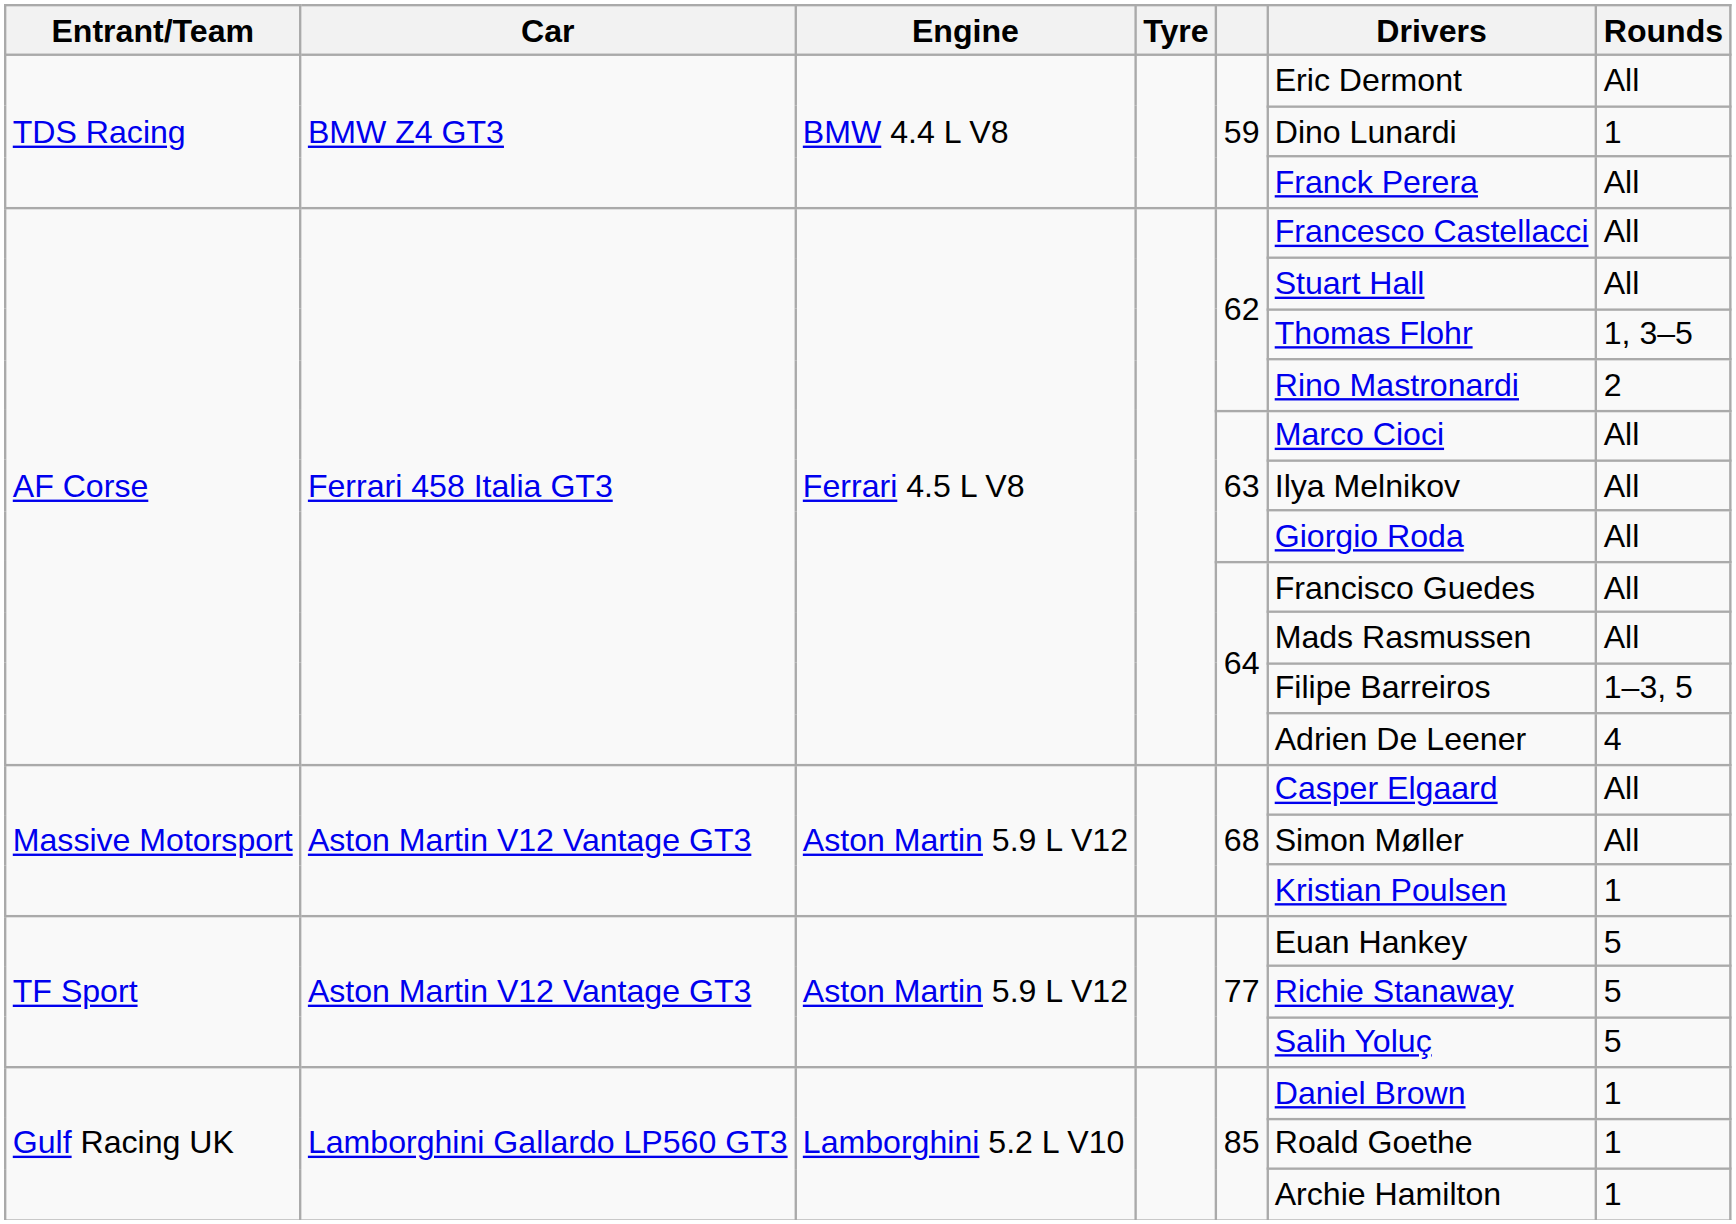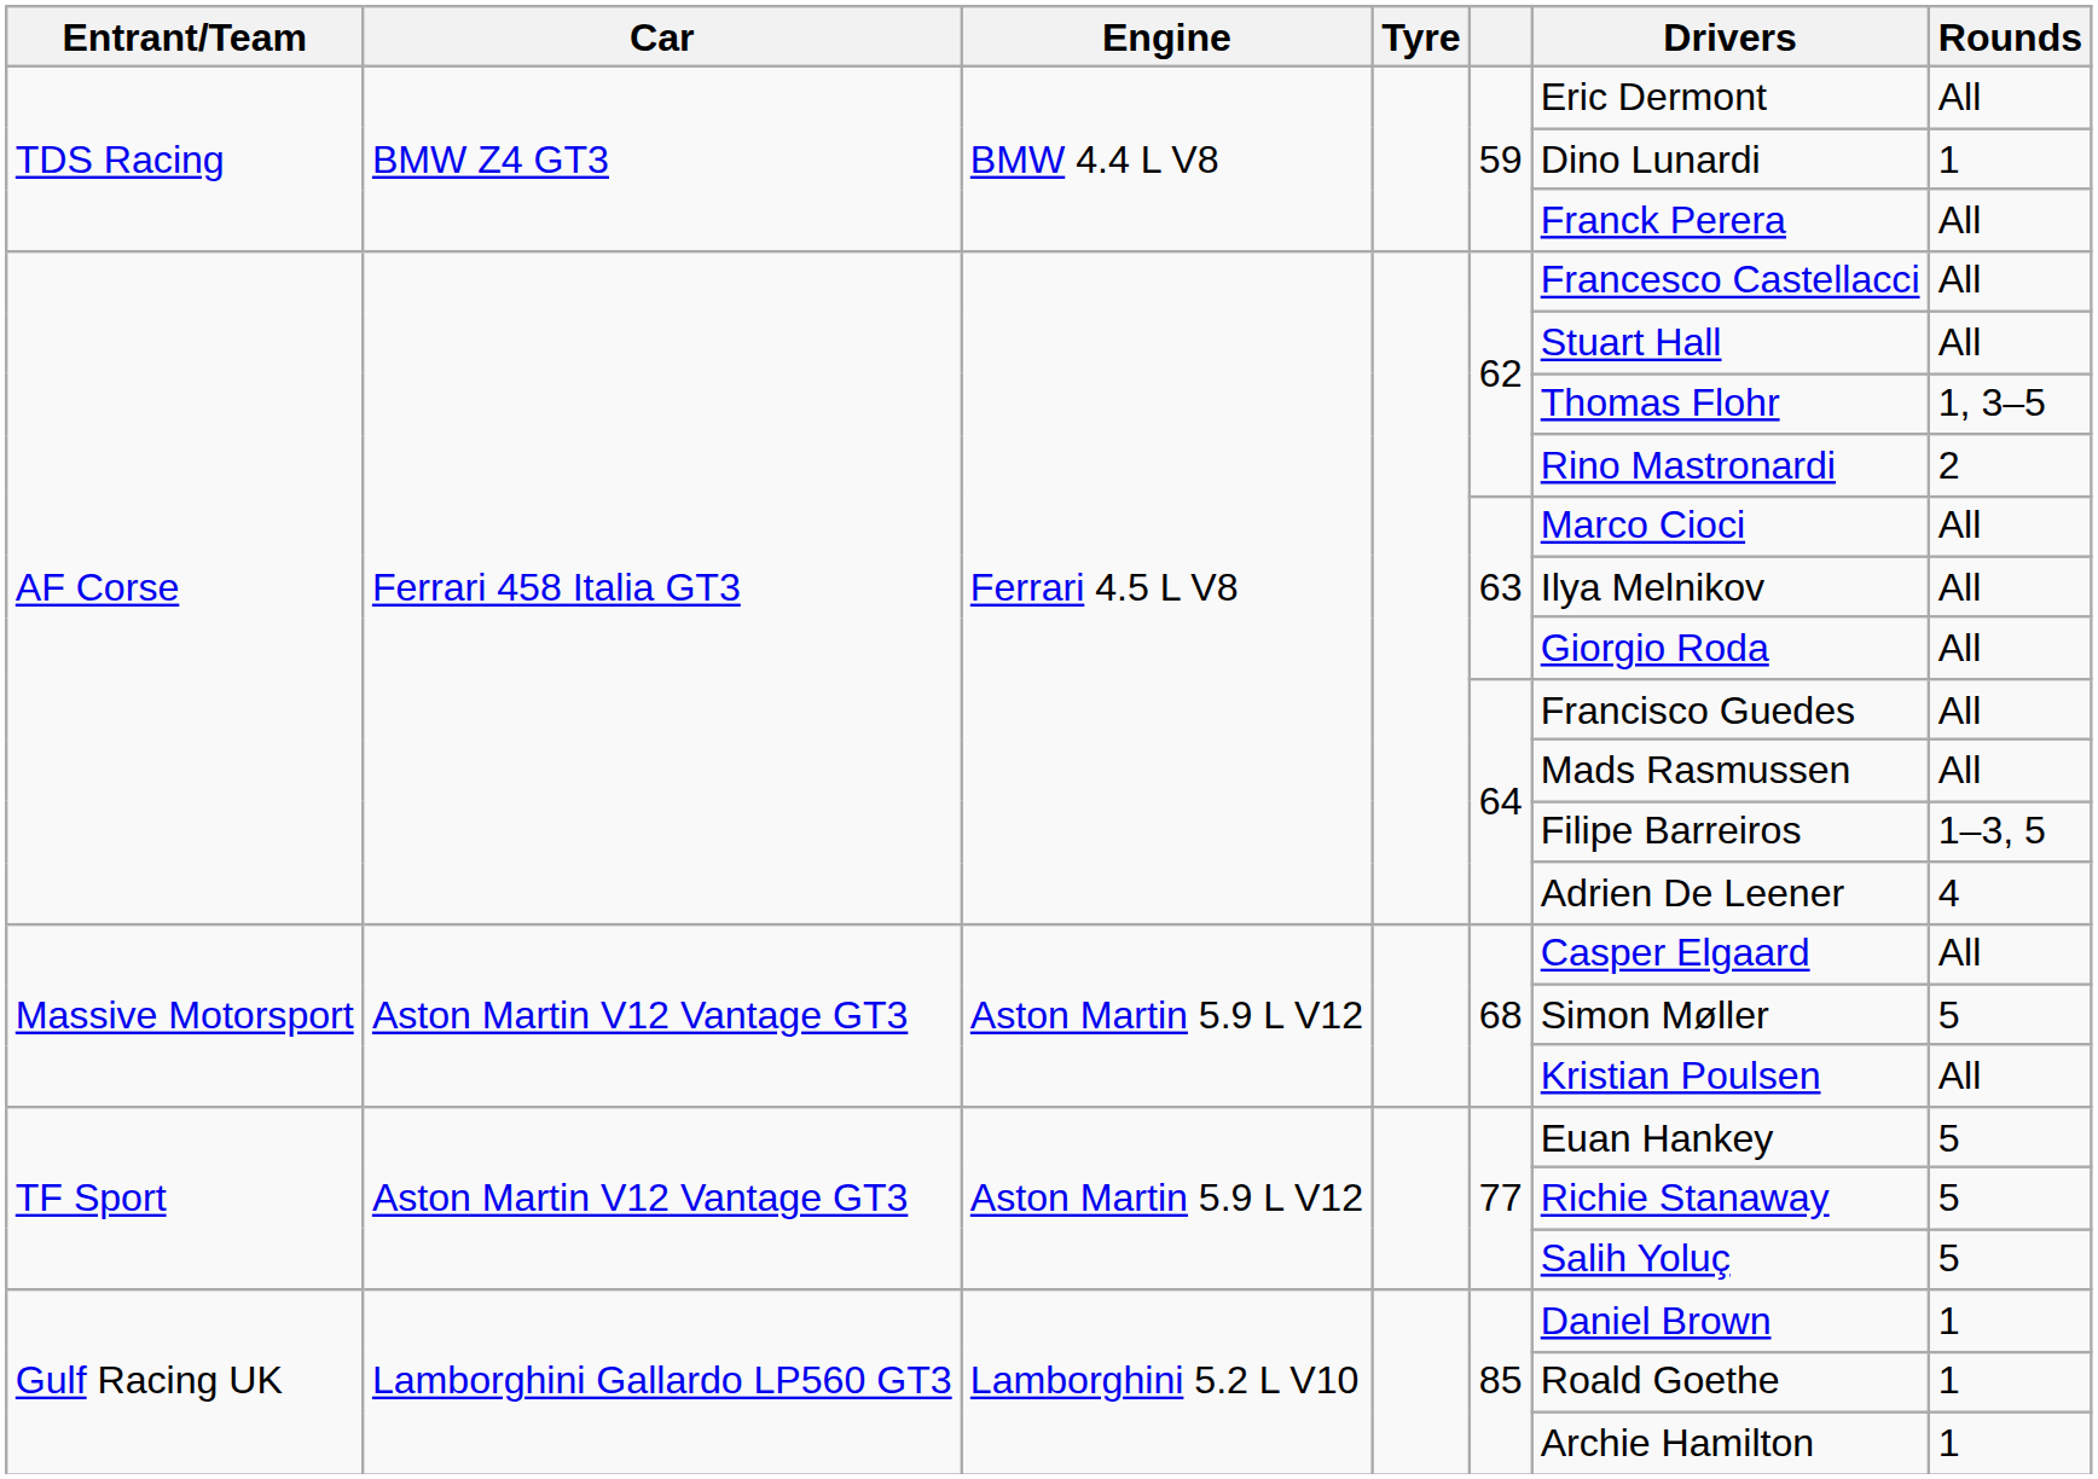row 17 | Rounds: All -> 5
row 18 | Rounds: 1 -> All
